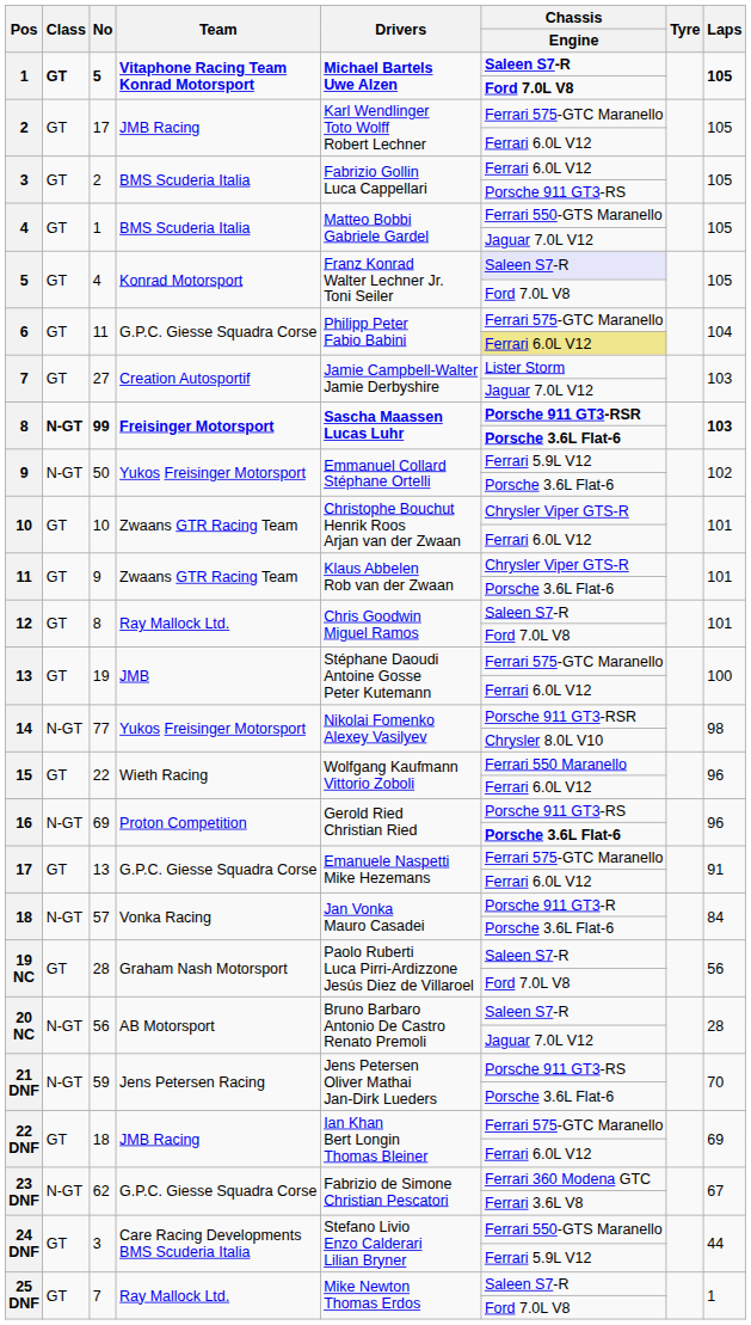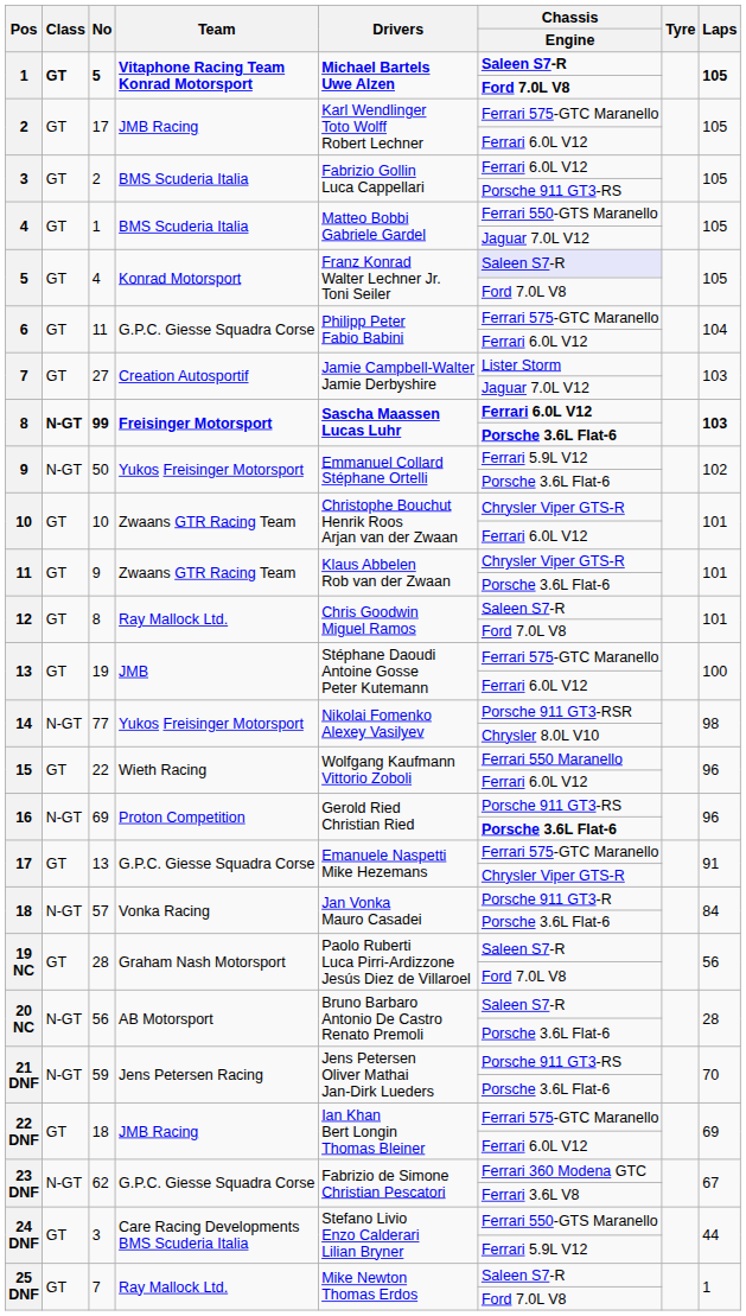row 14 | Chassis / Engine: khaki background -> no background
row 17 | Chassis / Engine: Porsche 911 GT3-RSR -> Ferrari 6.0L V12
row 36 | Chassis / Engine: Ferrari 6.0L V12 -> Chrysler Viper GTS-R
row 42 | Chassis / Engine: Jaguar 7.0L V12 -> Porsche 3.6L Flat-6
